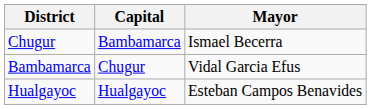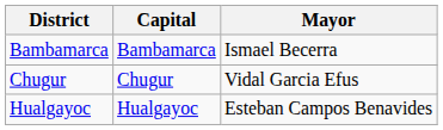row 2 | District: Chugur -> Bambamarca
row 3 | District: Bambamarca -> Chugur
